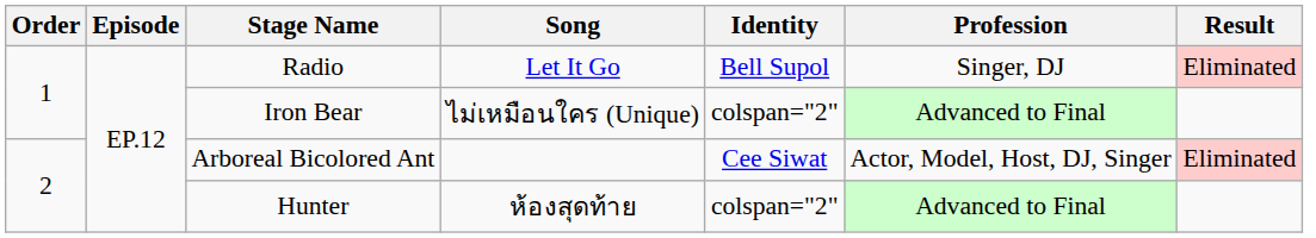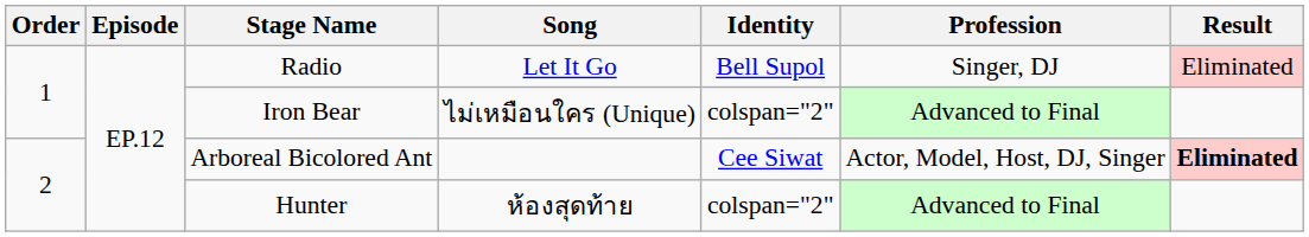Arboreal Bicolored Ant | Result: normal -> bold
